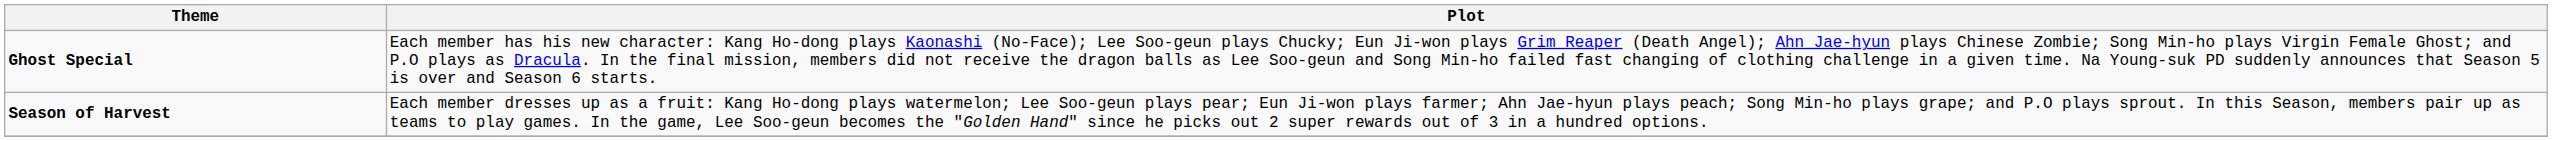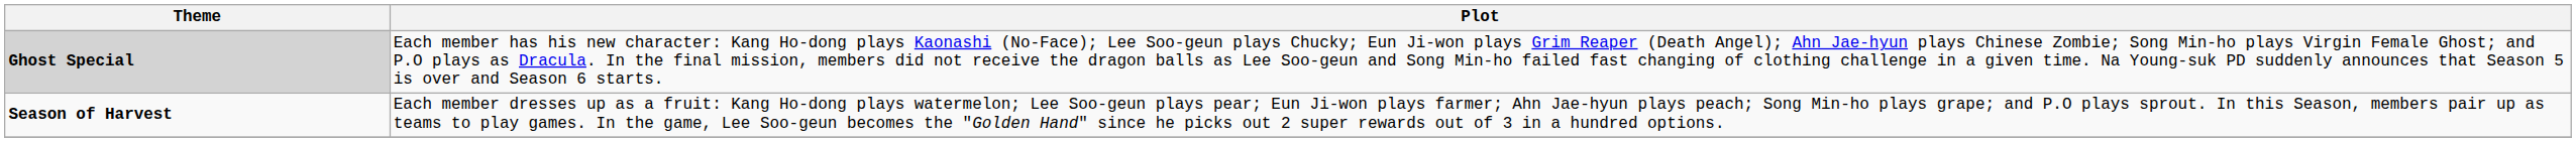Ghost Special | Theme: no background -> lightgrey background
